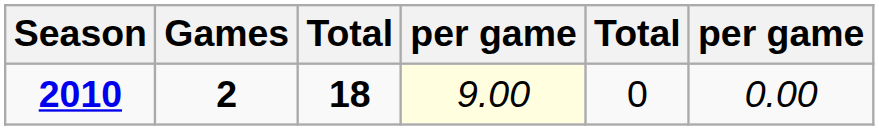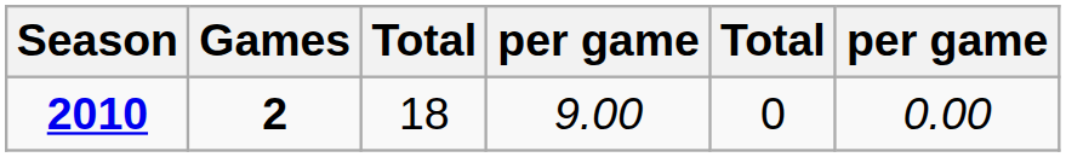2010 | column 3: bold -> normal
2010 | column 4: lightyellow background -> no background
